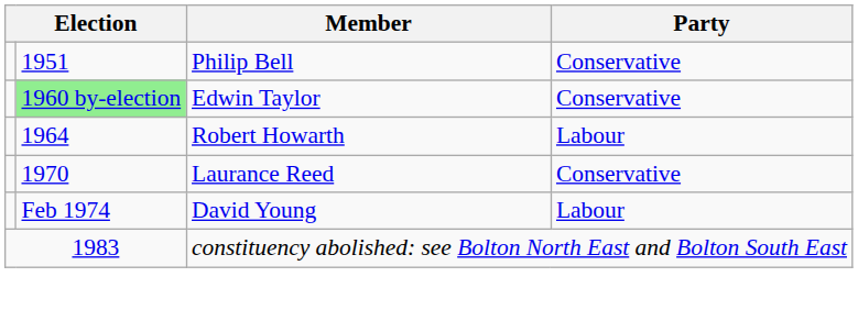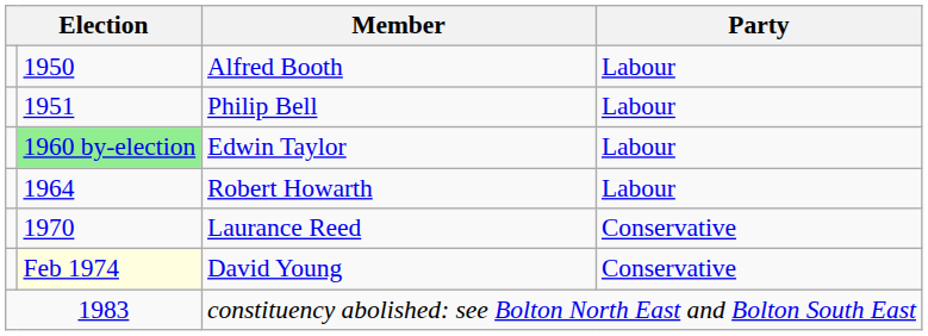+ row: 1950 | Alfred Booth | Labour
Philip Bell | Party: Conservative -> Labour
Edwin Taylor | Party: Conservative -> Labour
David Young | column 2: no background -> lightyellow background
David Young | Party: Labour -> Conservative
